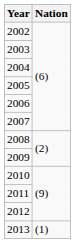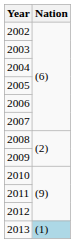2013 | Nation: no background -> lightblue background
